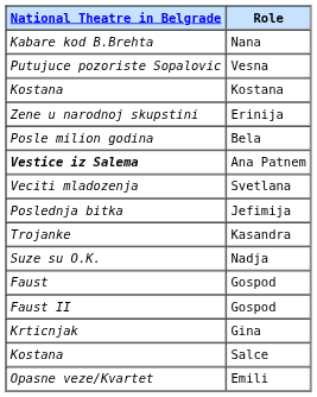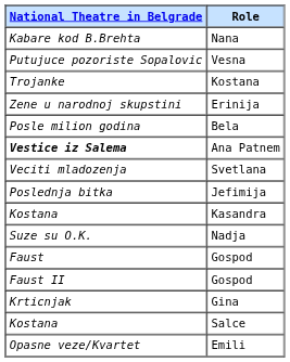row 4 | National Theatre in Belgrade: Kostana -> Trojanke
row 10 | National Theatre in Belgrade: Trojanke -> Kostana
